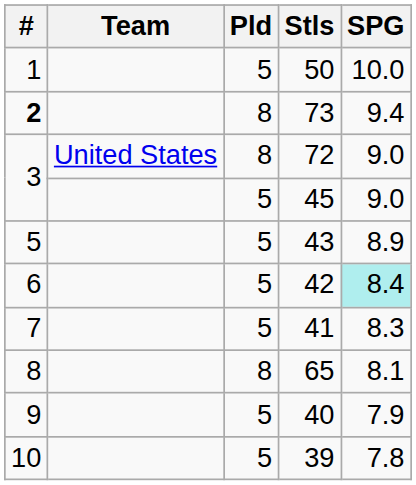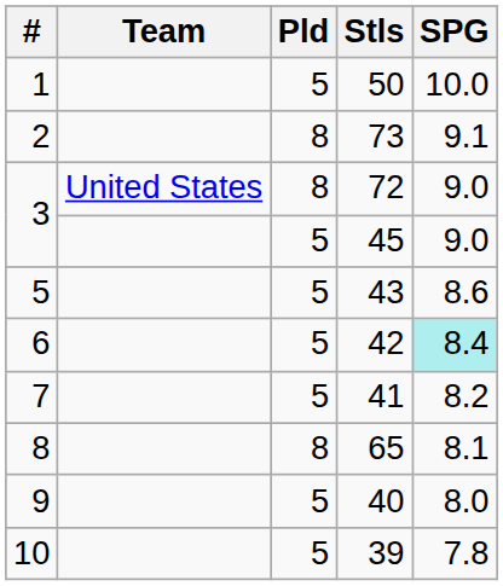73 | #: bold -> normal
73 | SPG: 9.4 -> 9.1
43 | SPG: 8.9 -> 8.6
41 | SPG: 8.3 -> 8.2
40 | SPG: 7.9 -> 8.0
